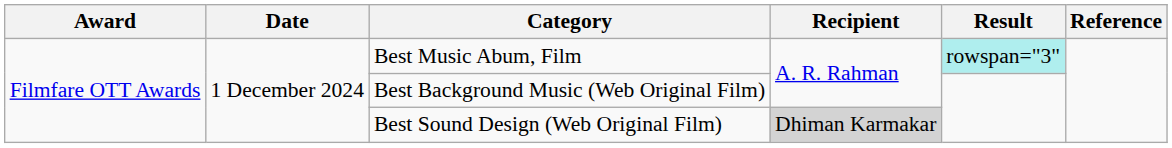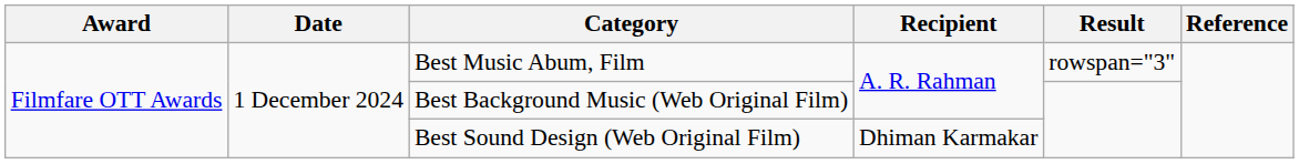Best Music Abum, Film | Result: paleturquoise background -> no background
Best Sound Design (Web Original Film) | Recipient: lightgrey background -> no background
